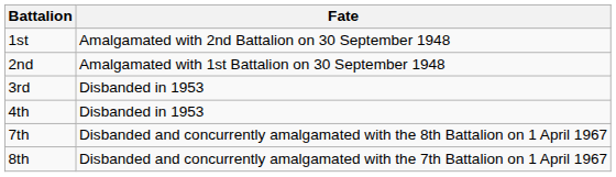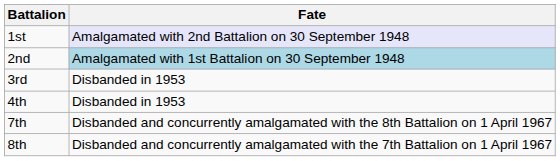1st | Fate: no background -> lavender background
2nd | Fate: no background -> lightblue background
